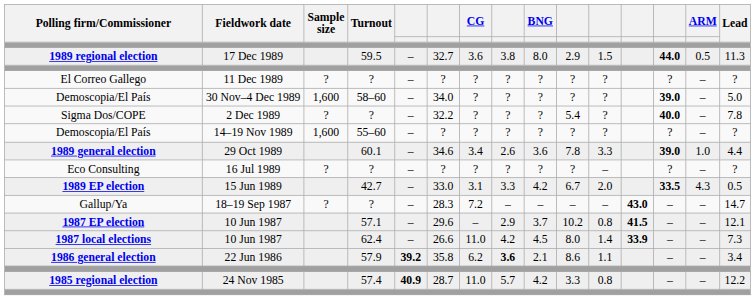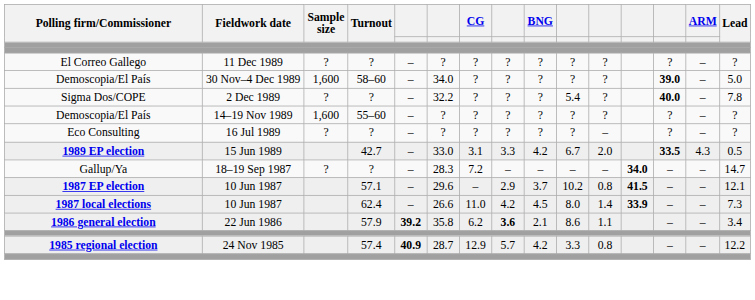- row: 1989 regional election | 17 Dec 1989 | 59.5 | – | 32.7 | 3.6 | 3.8 | 8.0 | 2.9 | 1.5 | 44.0 | 0.5 | 11.3
- row: 1989 general election | 29 Oct 1989 | 60.1 | – | 34.6 | 3.4 | 2.6 | 3.6 | 7.8 | 3.3 | 39.0 | 1.0 | 4.4
Gallup/Ya | column 12: 43.0 -> 34.0
1985 regional election | CG: 11.0 -> 12.9
